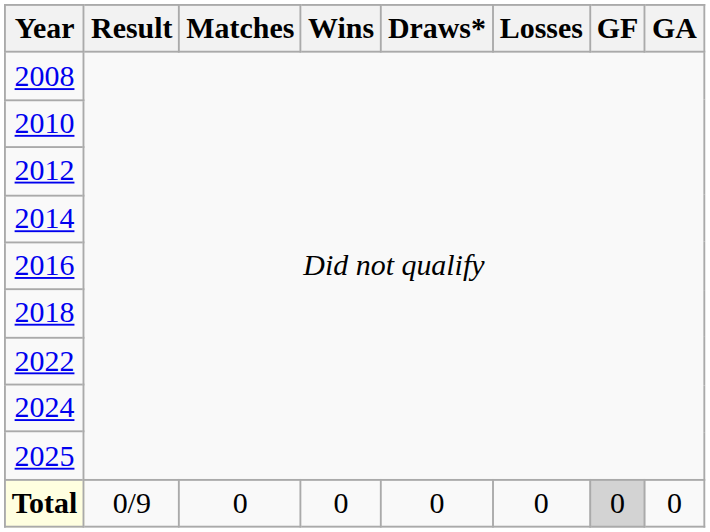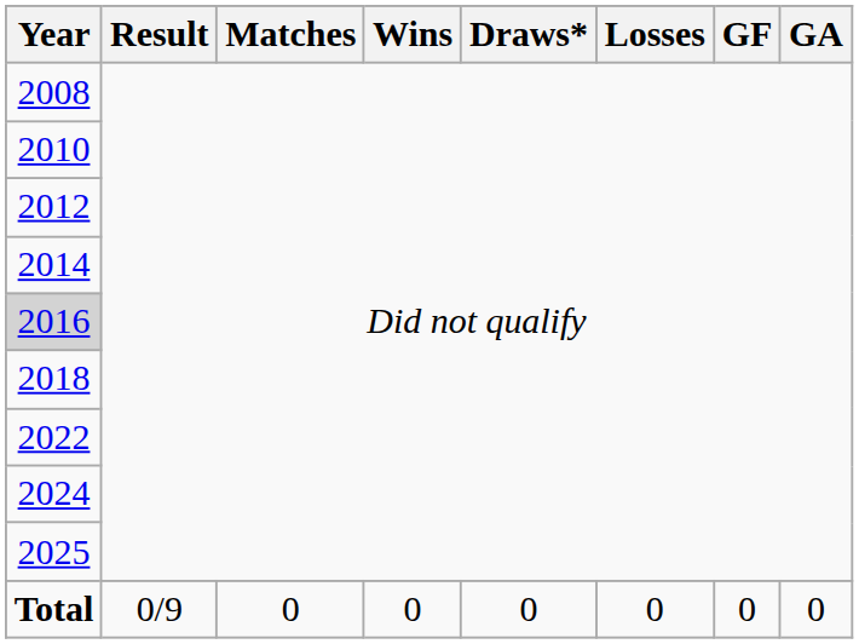2016 | Year: no background -> lightgrey background
Total | Year: lightyellow background -> no background
Total | GF: lightgrey background -> no background
